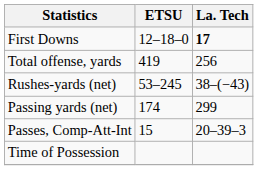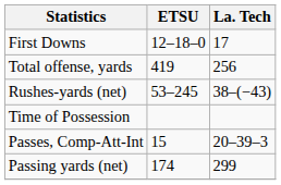First Downs | La. Tech: bold -> normal
rows swapped: Passing yards (net) <-> Time of Possession
